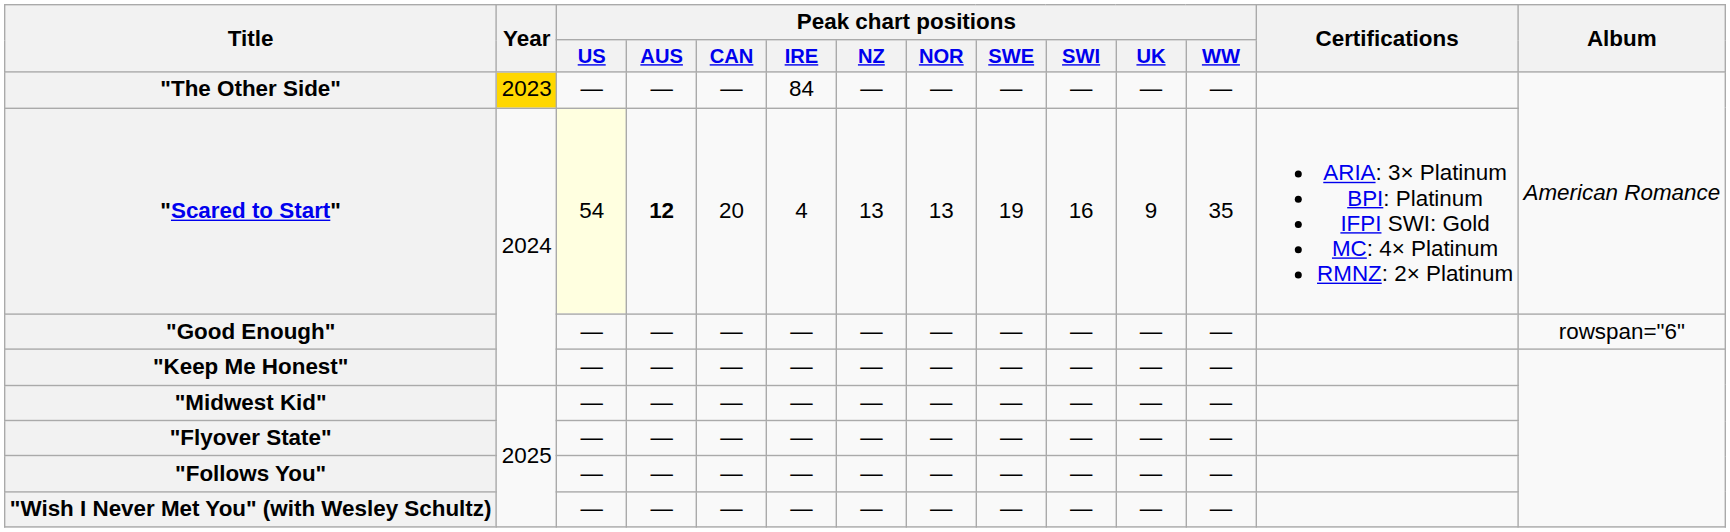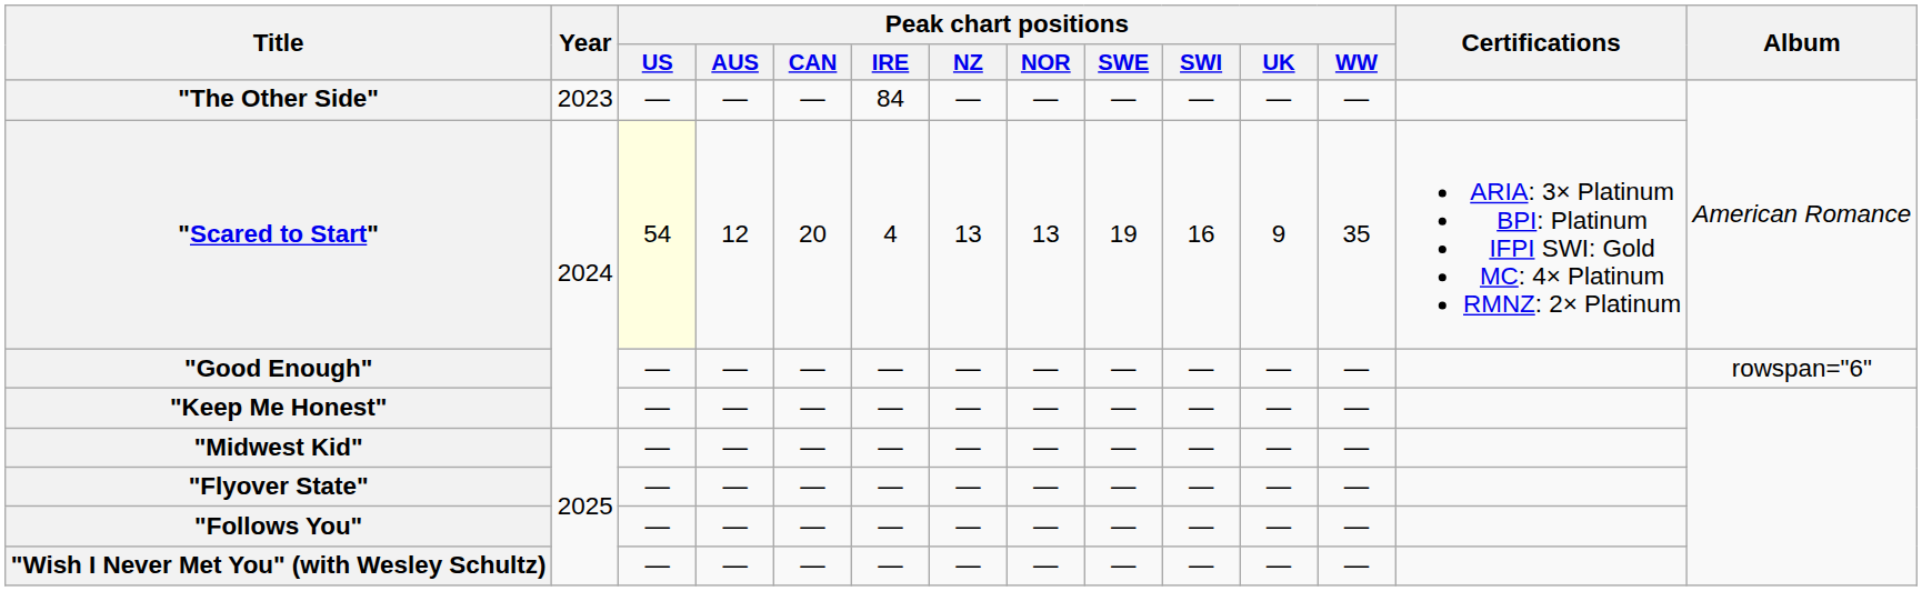"The Other Side" | Year: gold background -> no background
"Scared to Start" | Peak chart positions / AUS: bold -> normal
